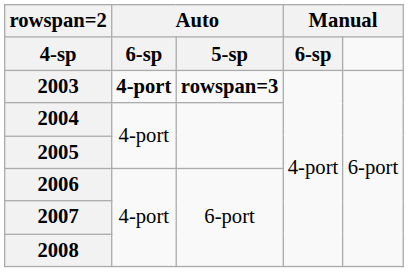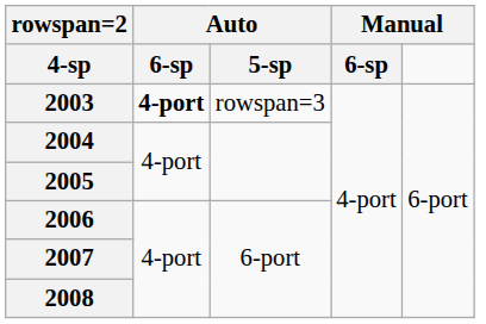2003 | Auto / 5-sp: bold -> normal
